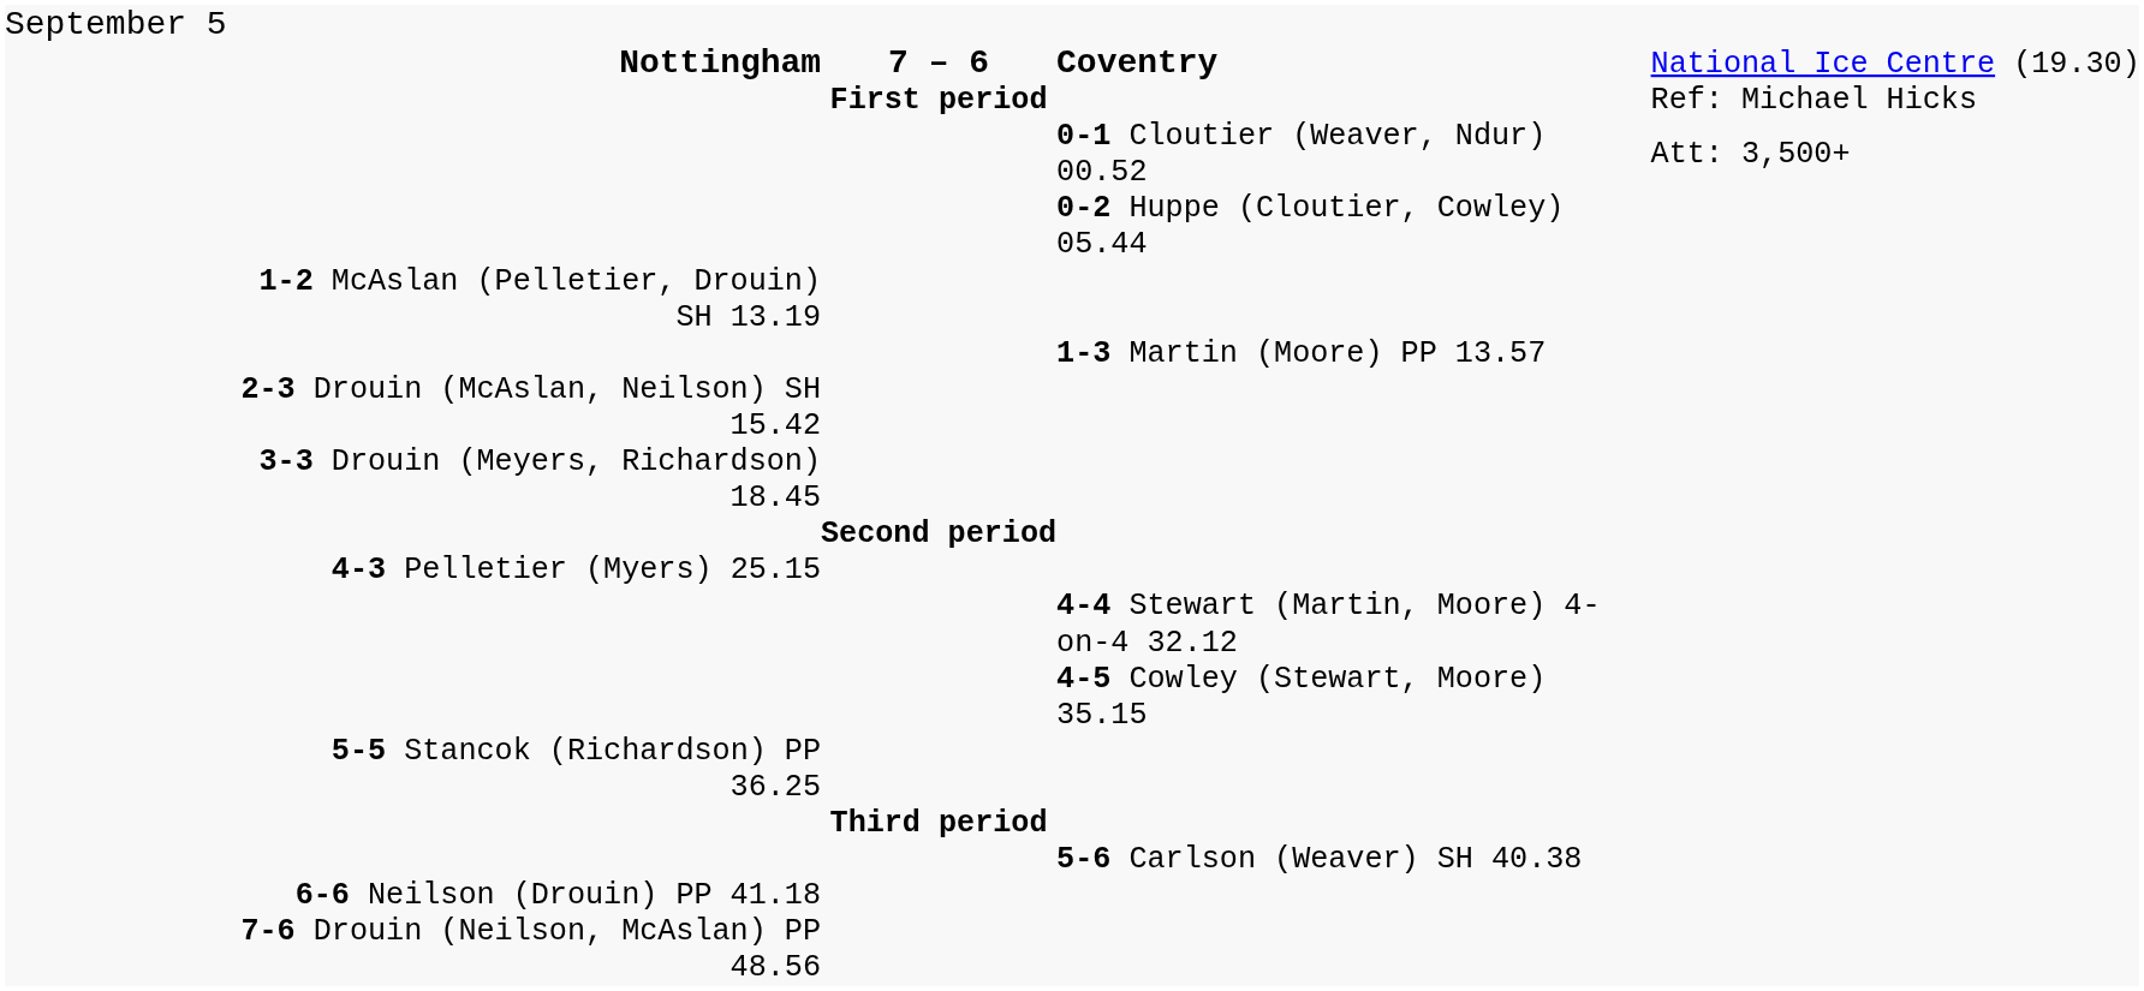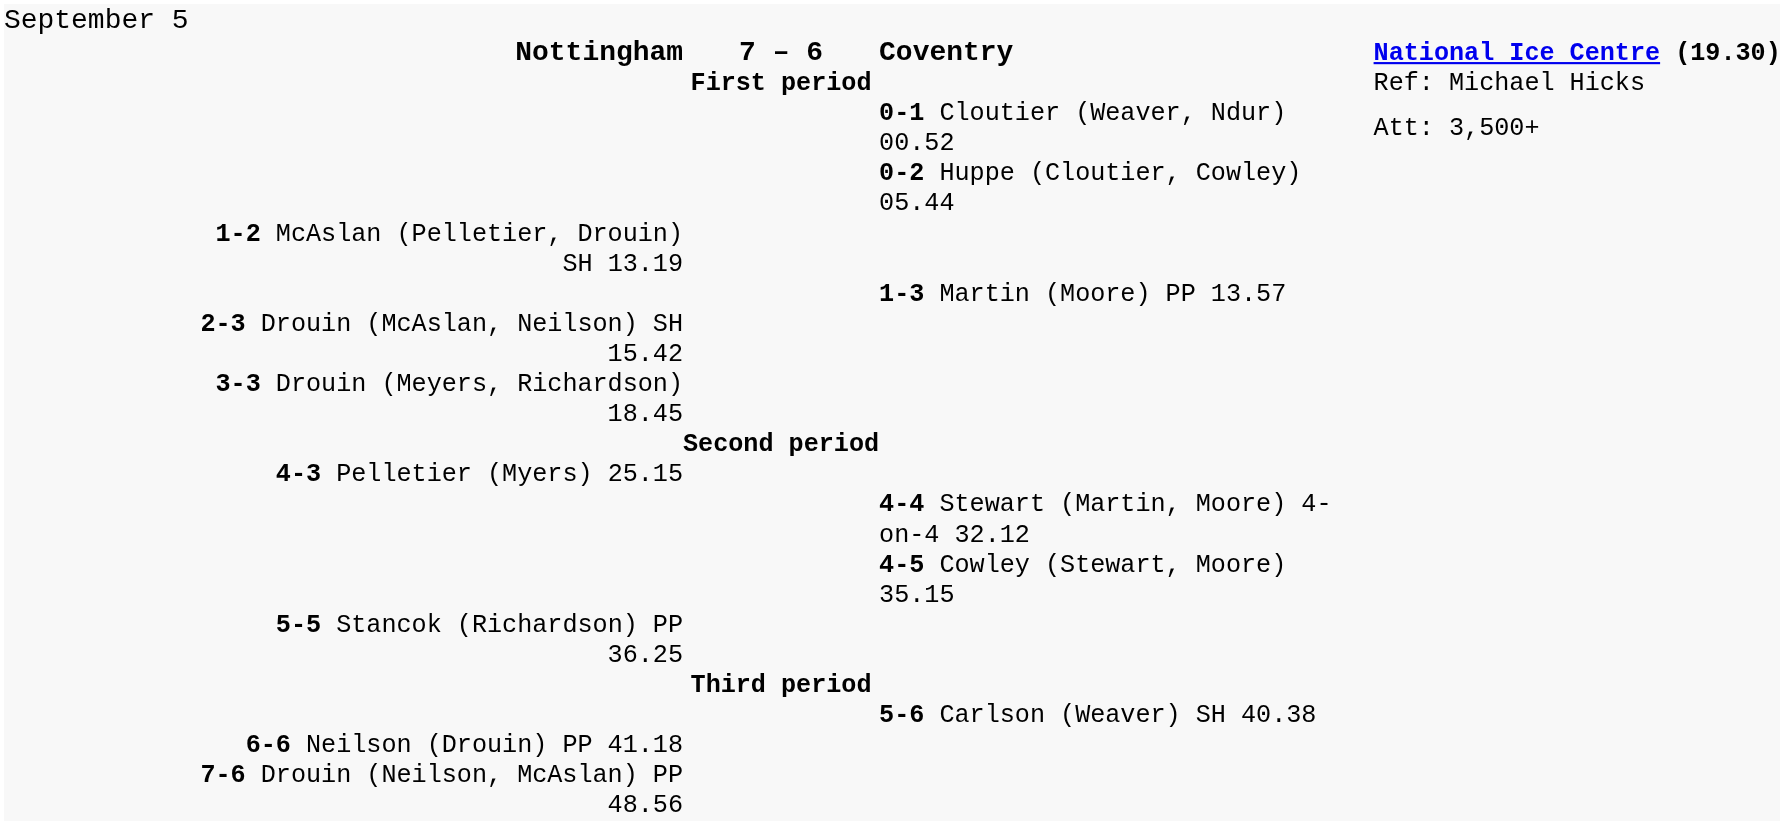Nottingham | column 5: normal -> bold
